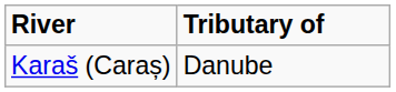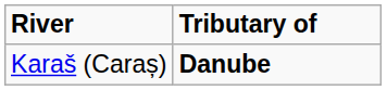Karaš (Caraș) | Tributary of: normal -> bold
